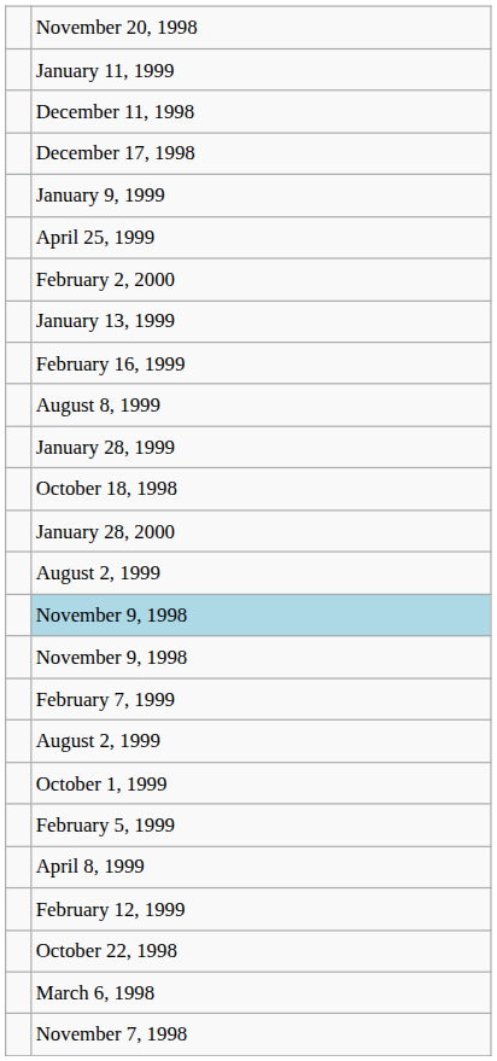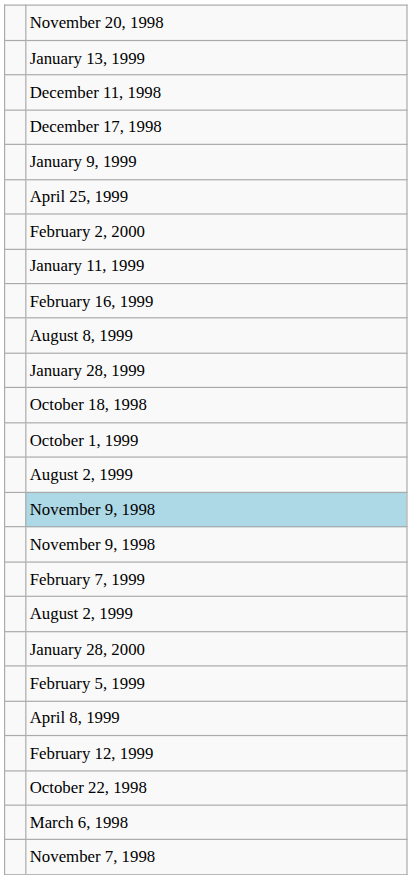row 2 | column 2: January 11, 1999 -> January 13, 1999
row 8 | column 2: January 13, 1999 -> January 11, 1999
row 13 | column 2: January 28, 2000 -> October 1, 1999
row 19 | column 2: October 1, 1999 -> January 28, 2000
